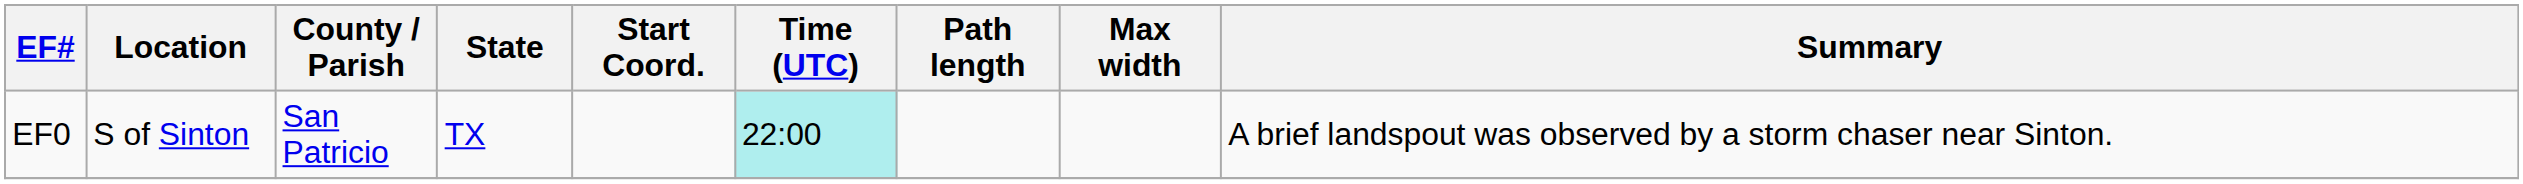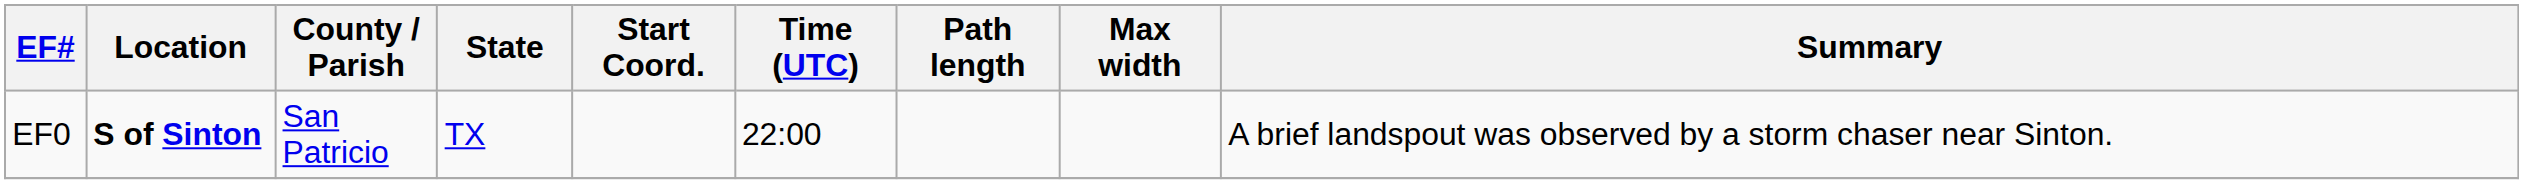EF0 | Location: normal -> bold
EF0 | Time (UTC): paleturquoise background -> no background
